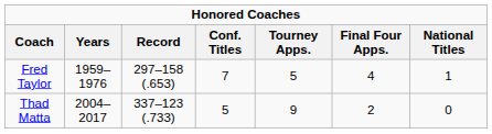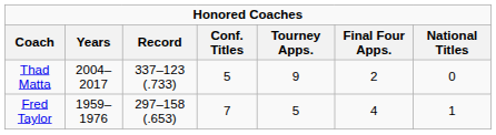rows swapped: Fred Taylor <-> Thad Matta
